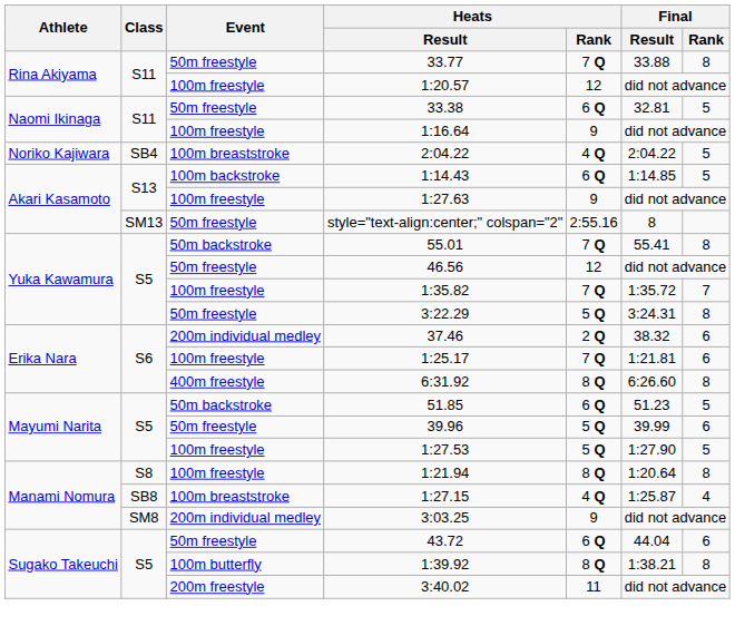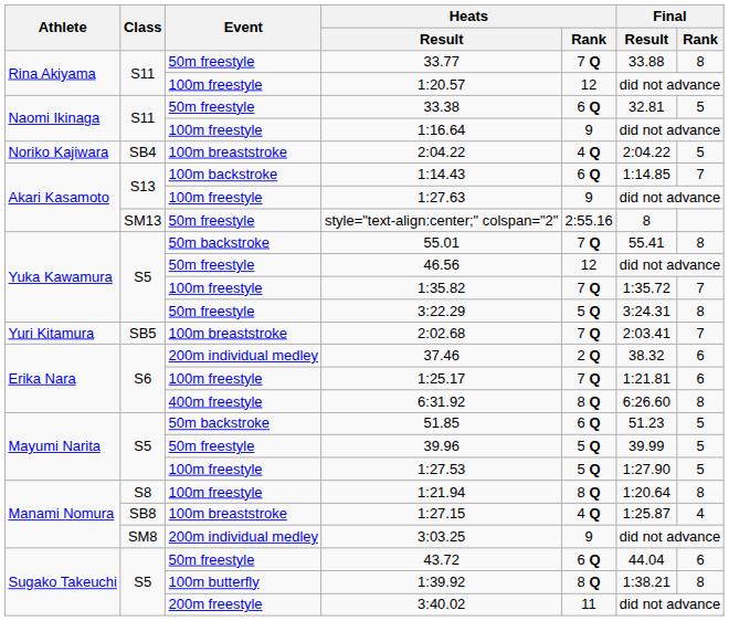1:14.43 | Final / Rank: 5 -> 7
+ row: Yuri Kitamura | SB5 | 100m breaststroke | 2:02.68 | 7 Q | 2:03.41 | 7
39.96 | Final / Rank: 6 -> 5
